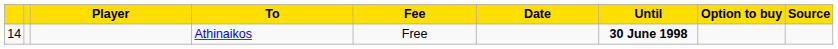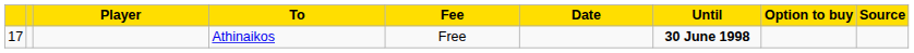Athinaikos | column 1: 14 -> 17
